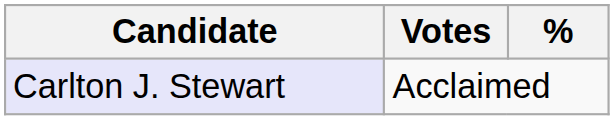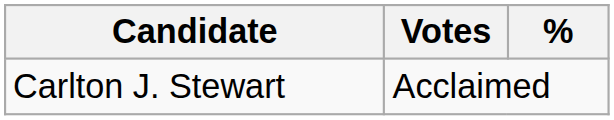Carlton J. Stewart | Candidate: lavender background -> no background
